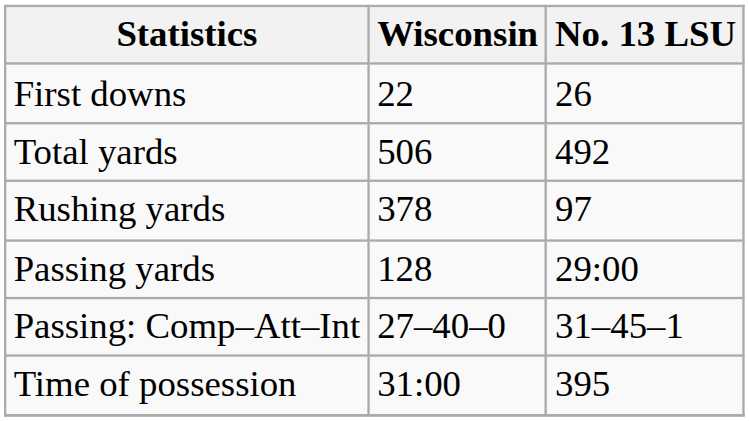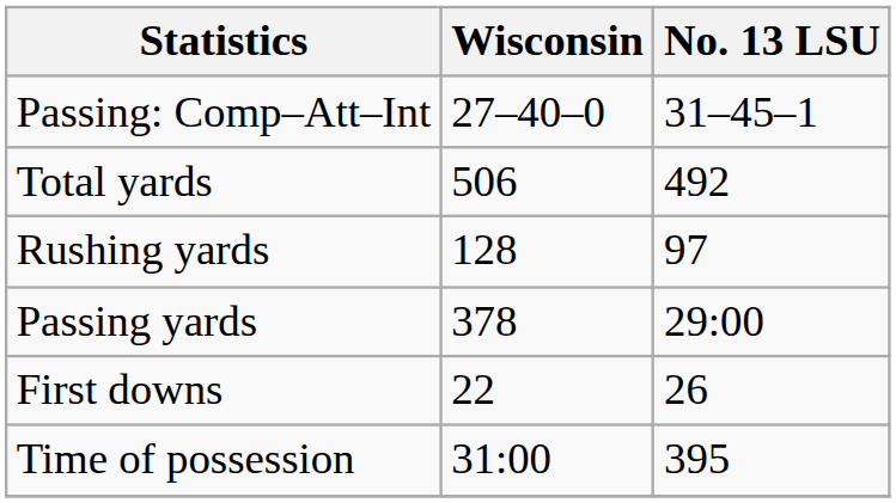rows swapped: First downs <-> Passing: Comp–Att–Int
Rushing yards | Wisconsin: 378 -> 128
Passing yards | Wisconsin: 128 -> 378
